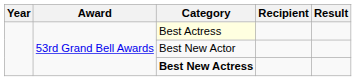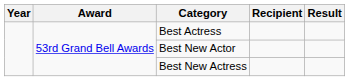Best Actress | Category: lightyellow background -> no background
Best New Actress | Category: bold -> normal
